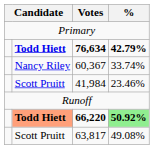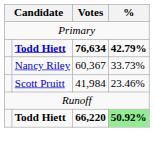60,367 | %: 33.74% -> 33.73%
66,220 | column 2: lightsalmon background -> no background
- row: Scott Pruitt | 63,817 | 49.08%
